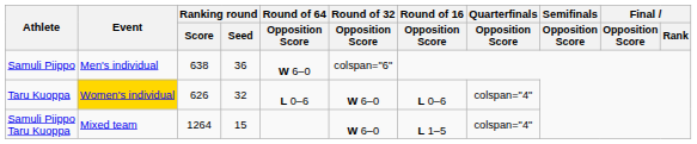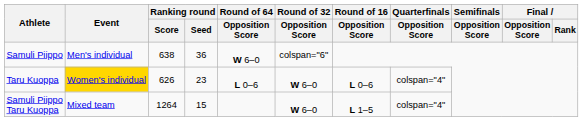Taru Kuoppa | Ranking round / Seed: 32 -> 23
